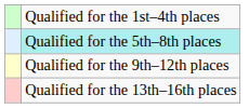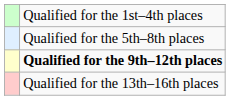Qualified for the 5th–8th places | column 2: paleturquoise background -> no background
Qualified for the 9th–12th places | column 2: normal -> bold
